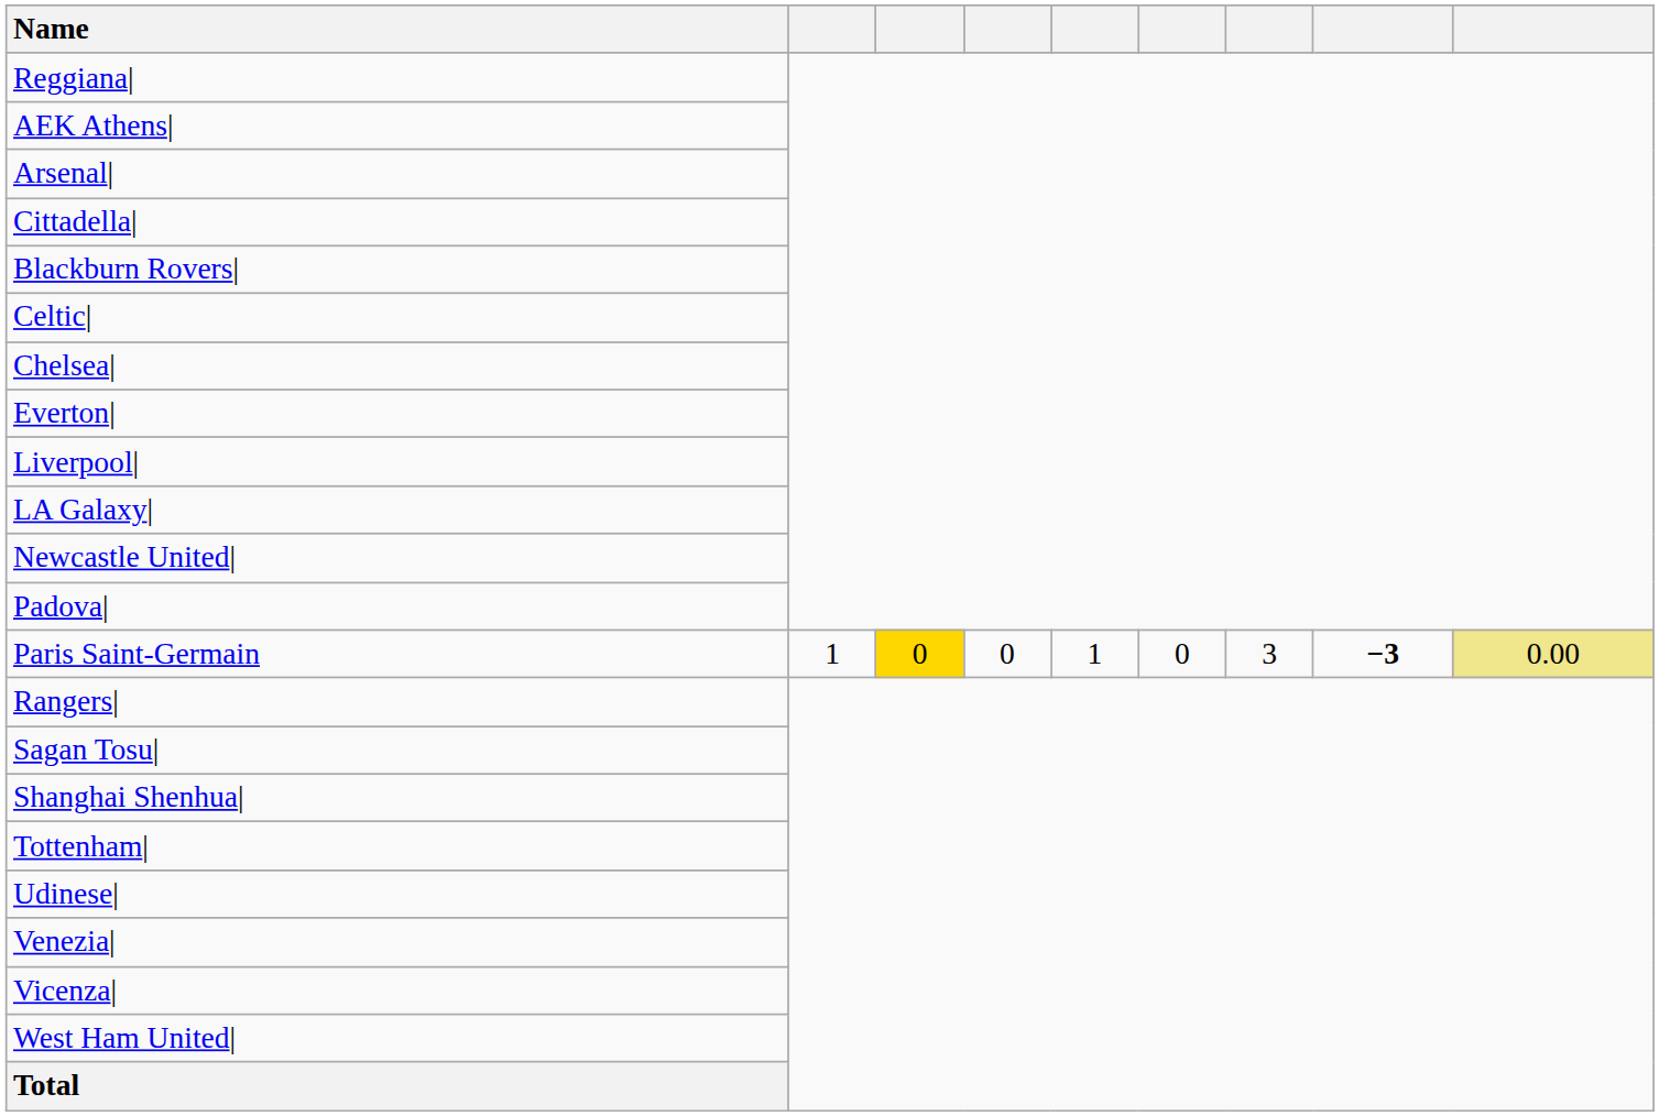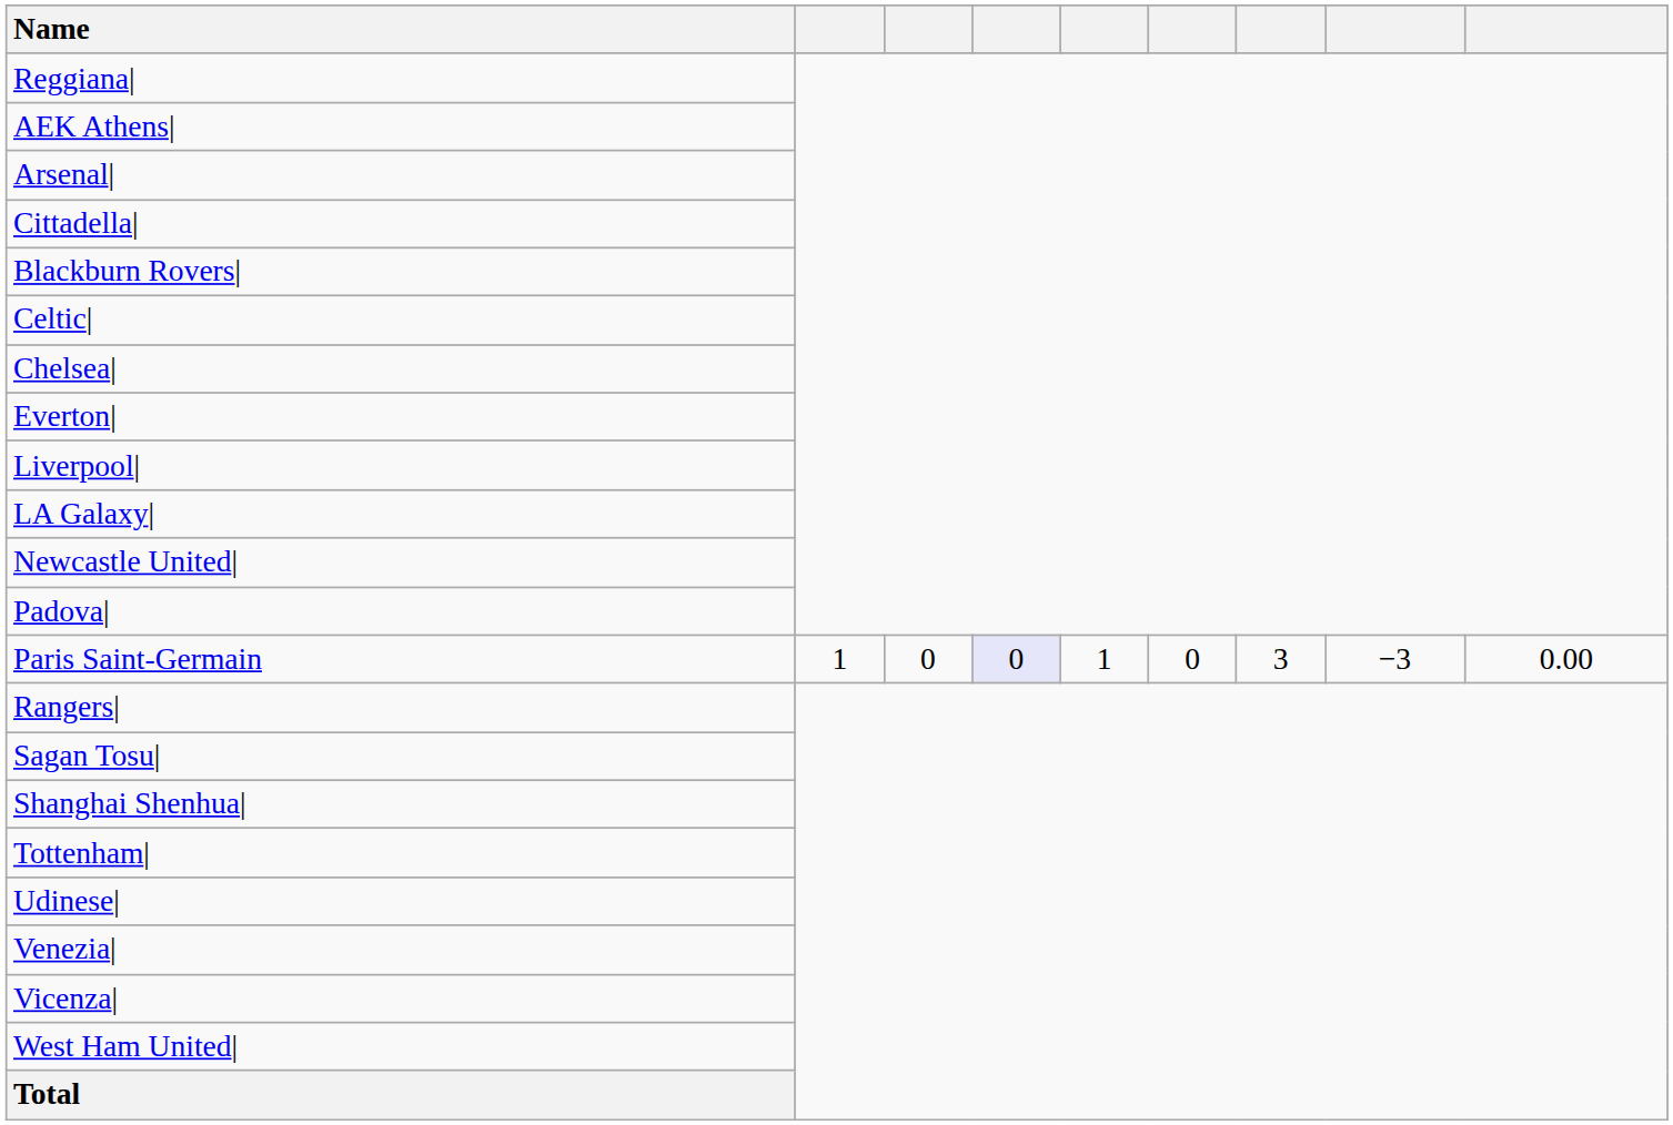Paris Saint-Germain | column 3: gold background -> no background
Paris Saint-Germain | column 4: no background -> lavender background
Paris Saint-Germain | column 8: bold -> normal
Paris Saint-Germain | column 9: khaki background -> no background
